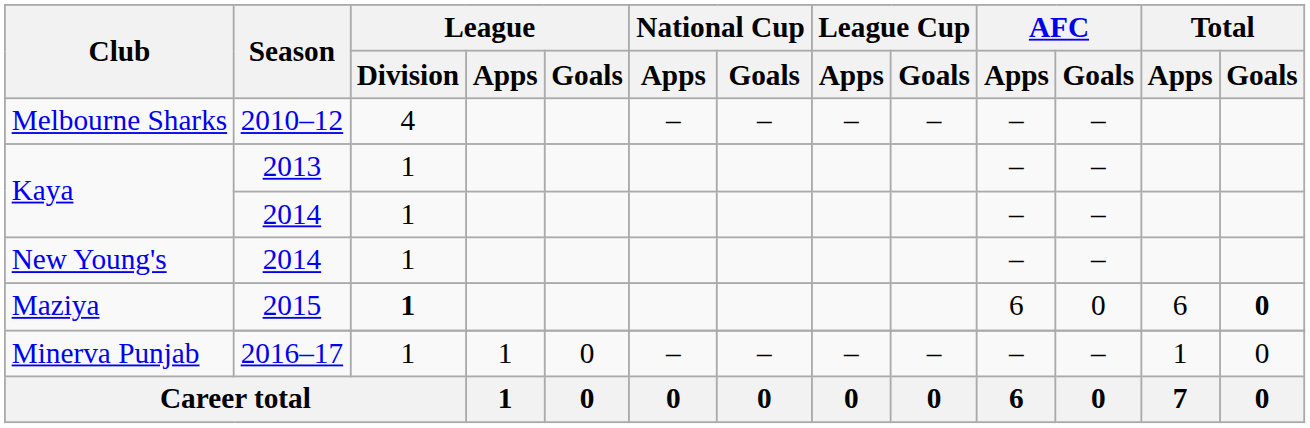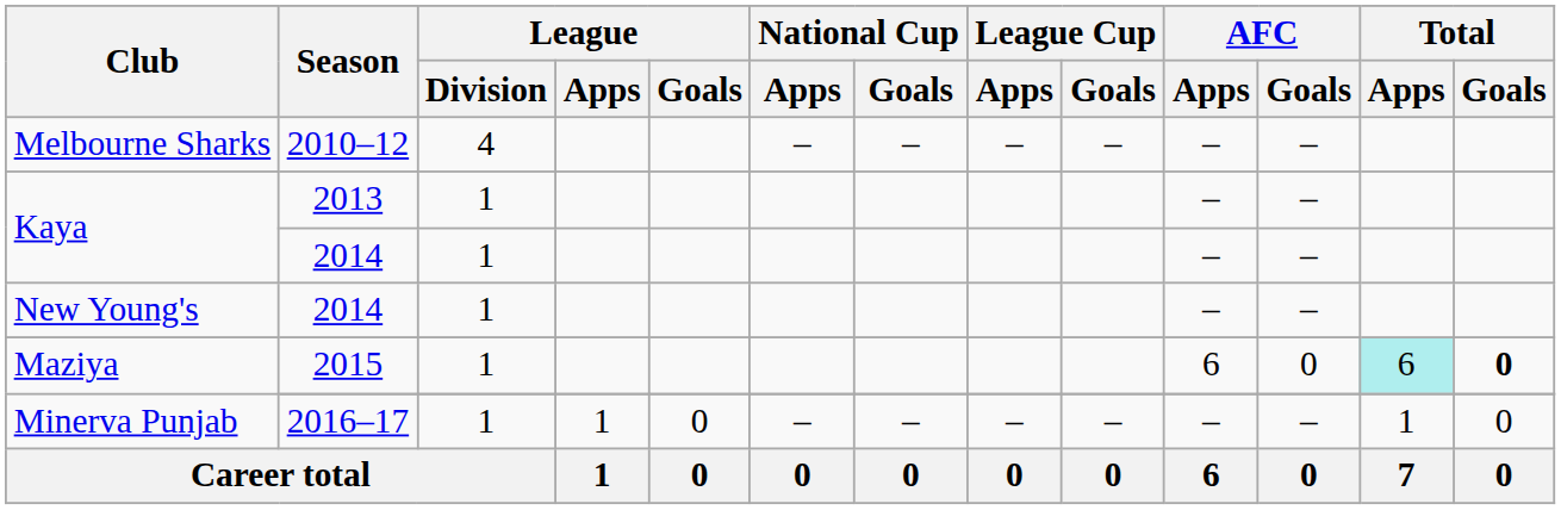Maziya / 2015 | League / Division: bold -> normal
Maziya / 2015 | Total / Apps: no background -> paleturquoise background
